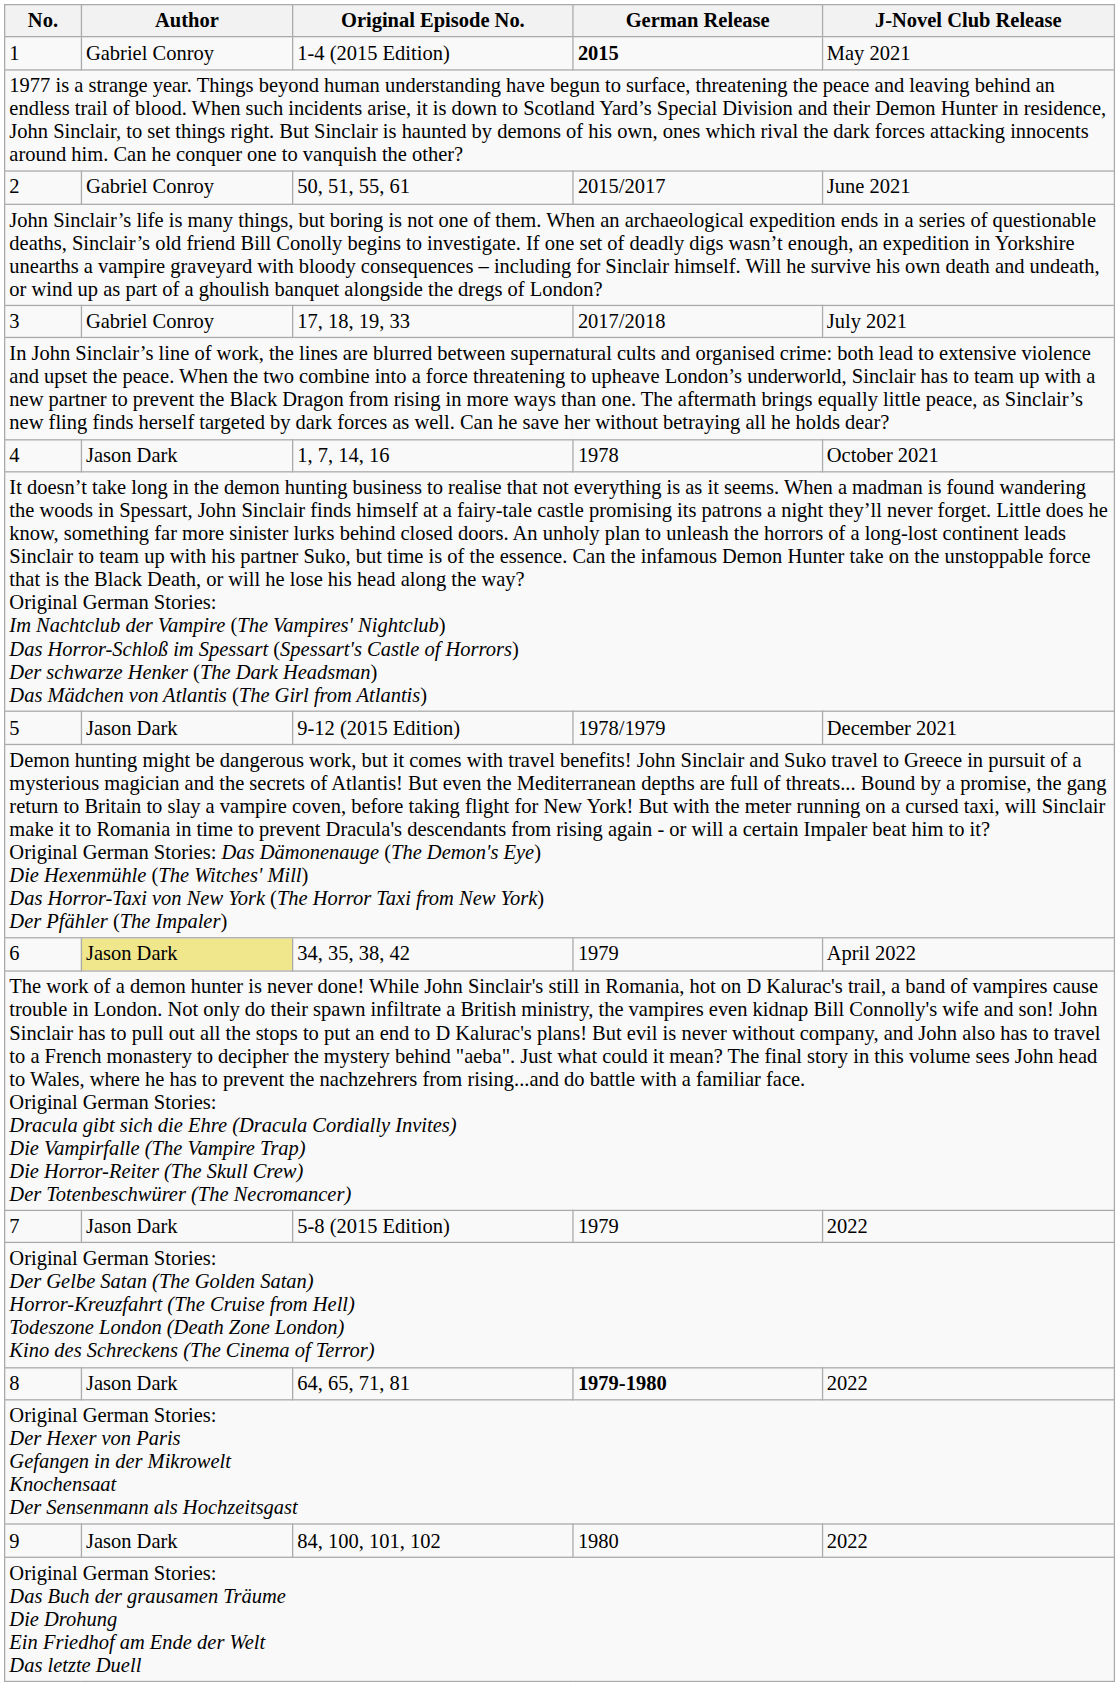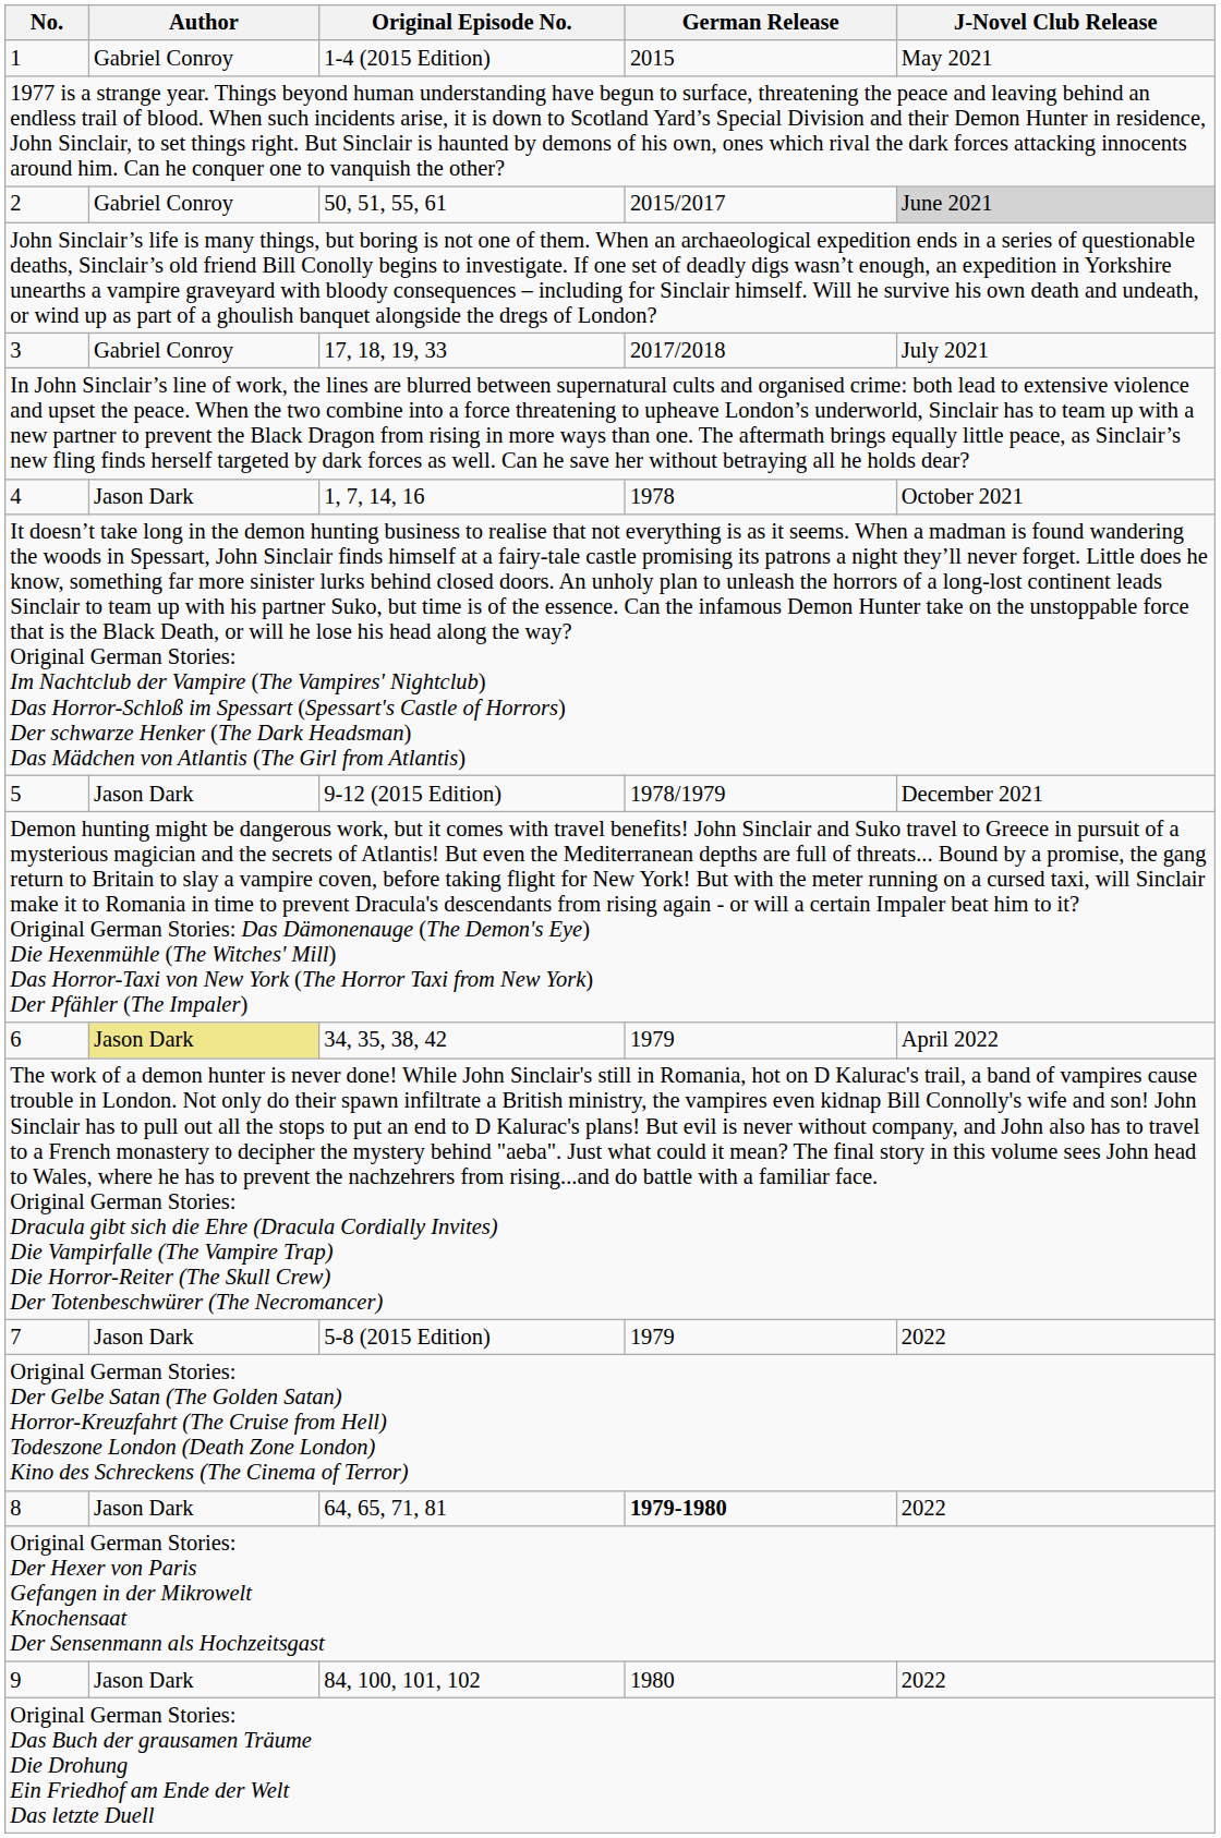1 | German Release: bold -> normal
2 | J-Novel Club Release: no background -> lightgrey background
